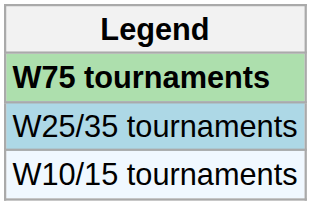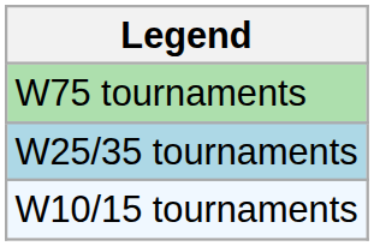row 2 | column 1: bold -> normal
